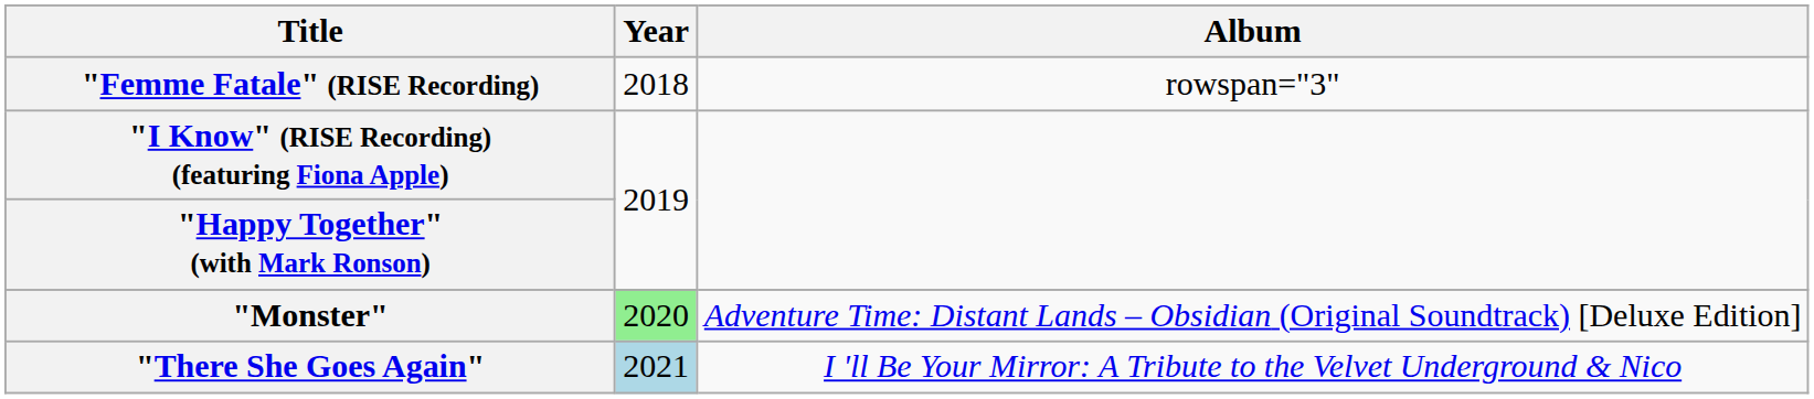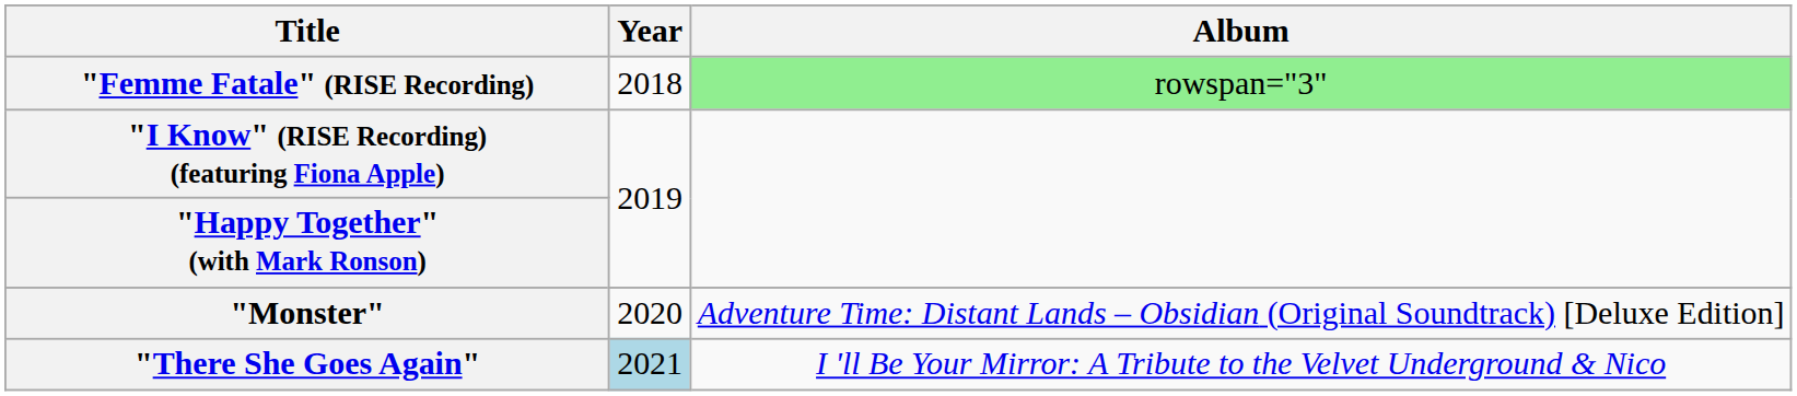"Femme Fatale" (RISE Recording) | Album: no background -> lightgreen background
"Monster" | Year: lightgreen background -> no background
